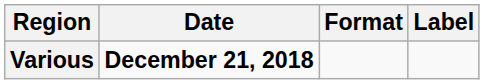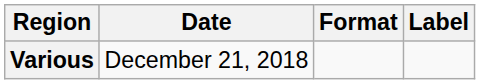Various | Date: bold -> normal
